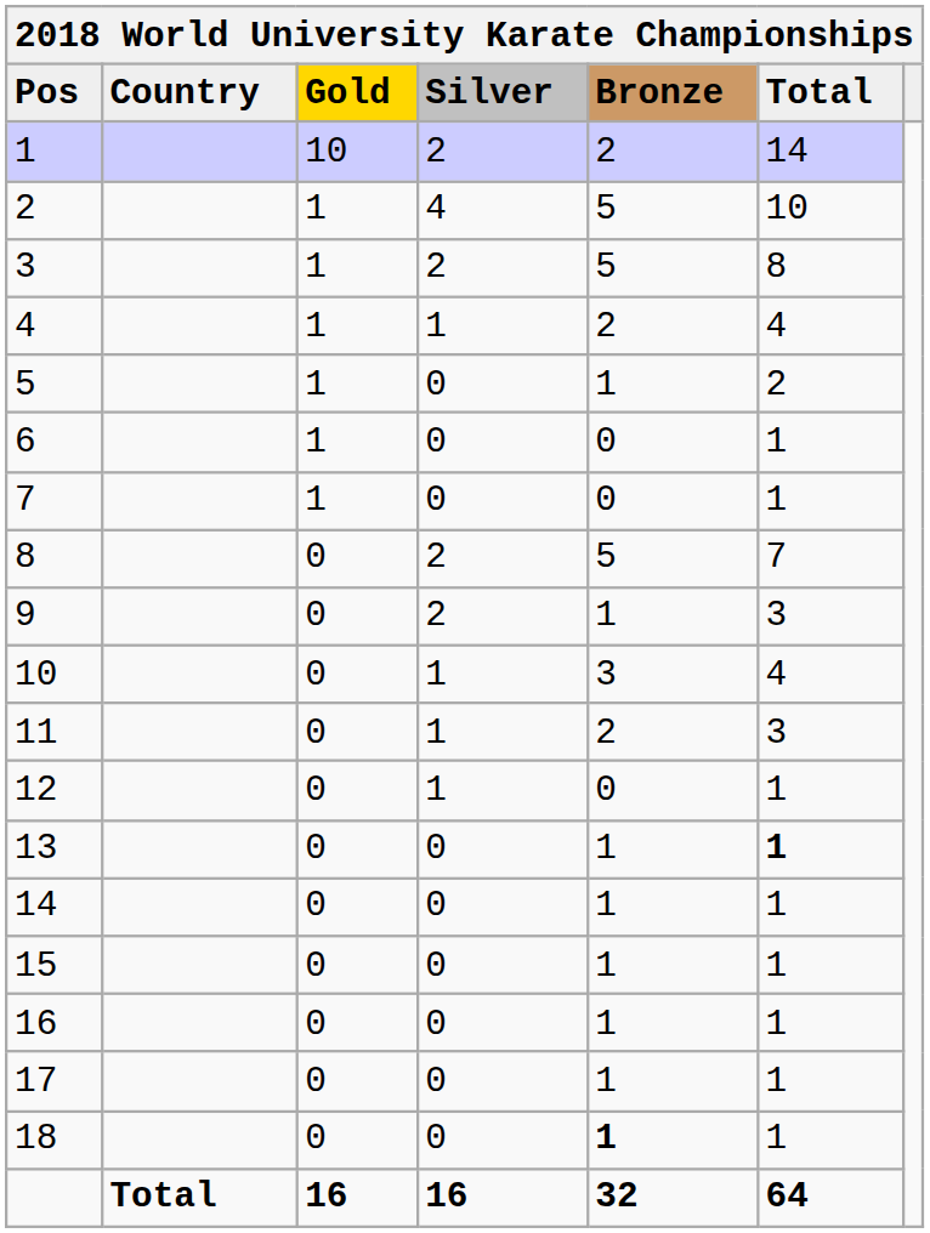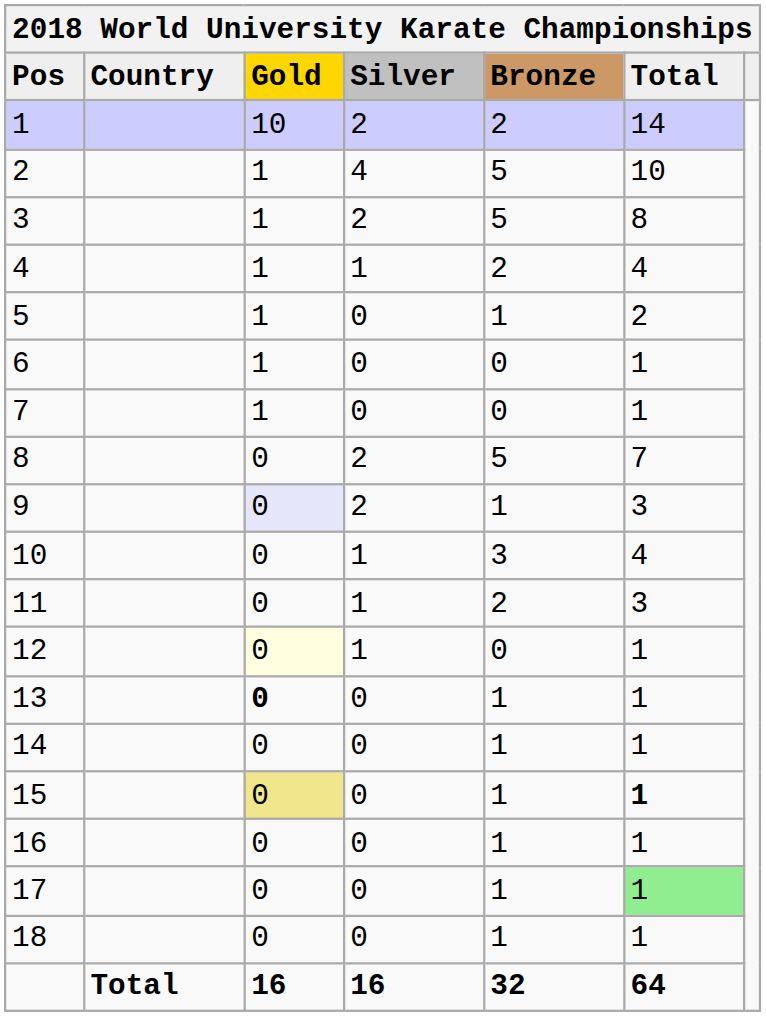9 | Gold: no background -> lavender background
12 | Gold: no background -> lightyellow background
13 | Gold: normal -> bold
13 | Total: bold -> normal
15 | Gold: no background -> khaki background
15 | Total: normal -> bold
17 | Total: no background -> lightgreen background
18 | Bronze: bold -> normal
